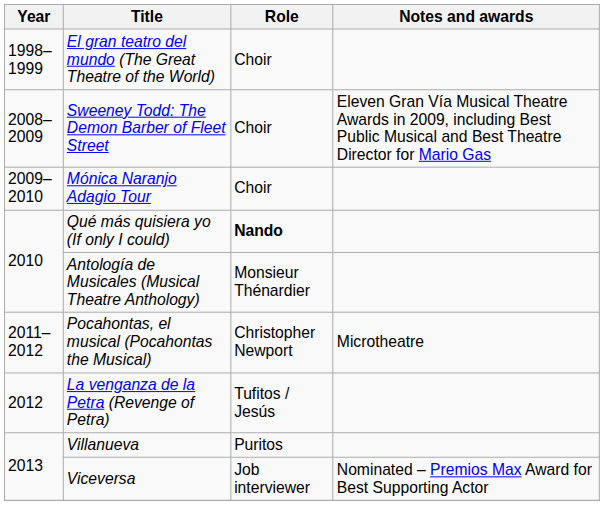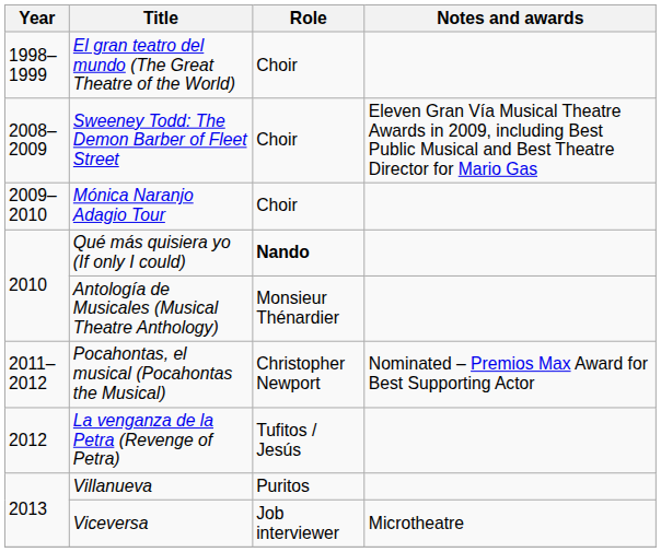Pocahontas, el musical (Pocahontas the Musical) | Notes and awards: Microtheatre -> Nominated – Premios Max Award for Best Supporting Actor
Viceversa | Notes and awards: Nominated – Premios Max Award for Best Supporting Actor -> Microtheatre
